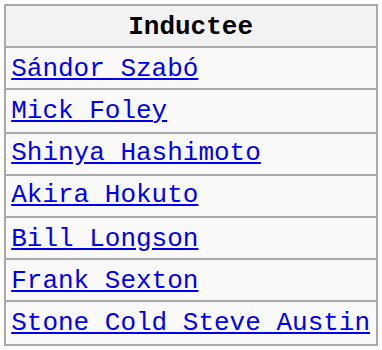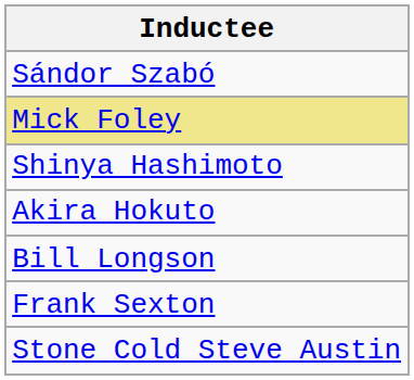row 3 | column 1: no background -> khaki background
